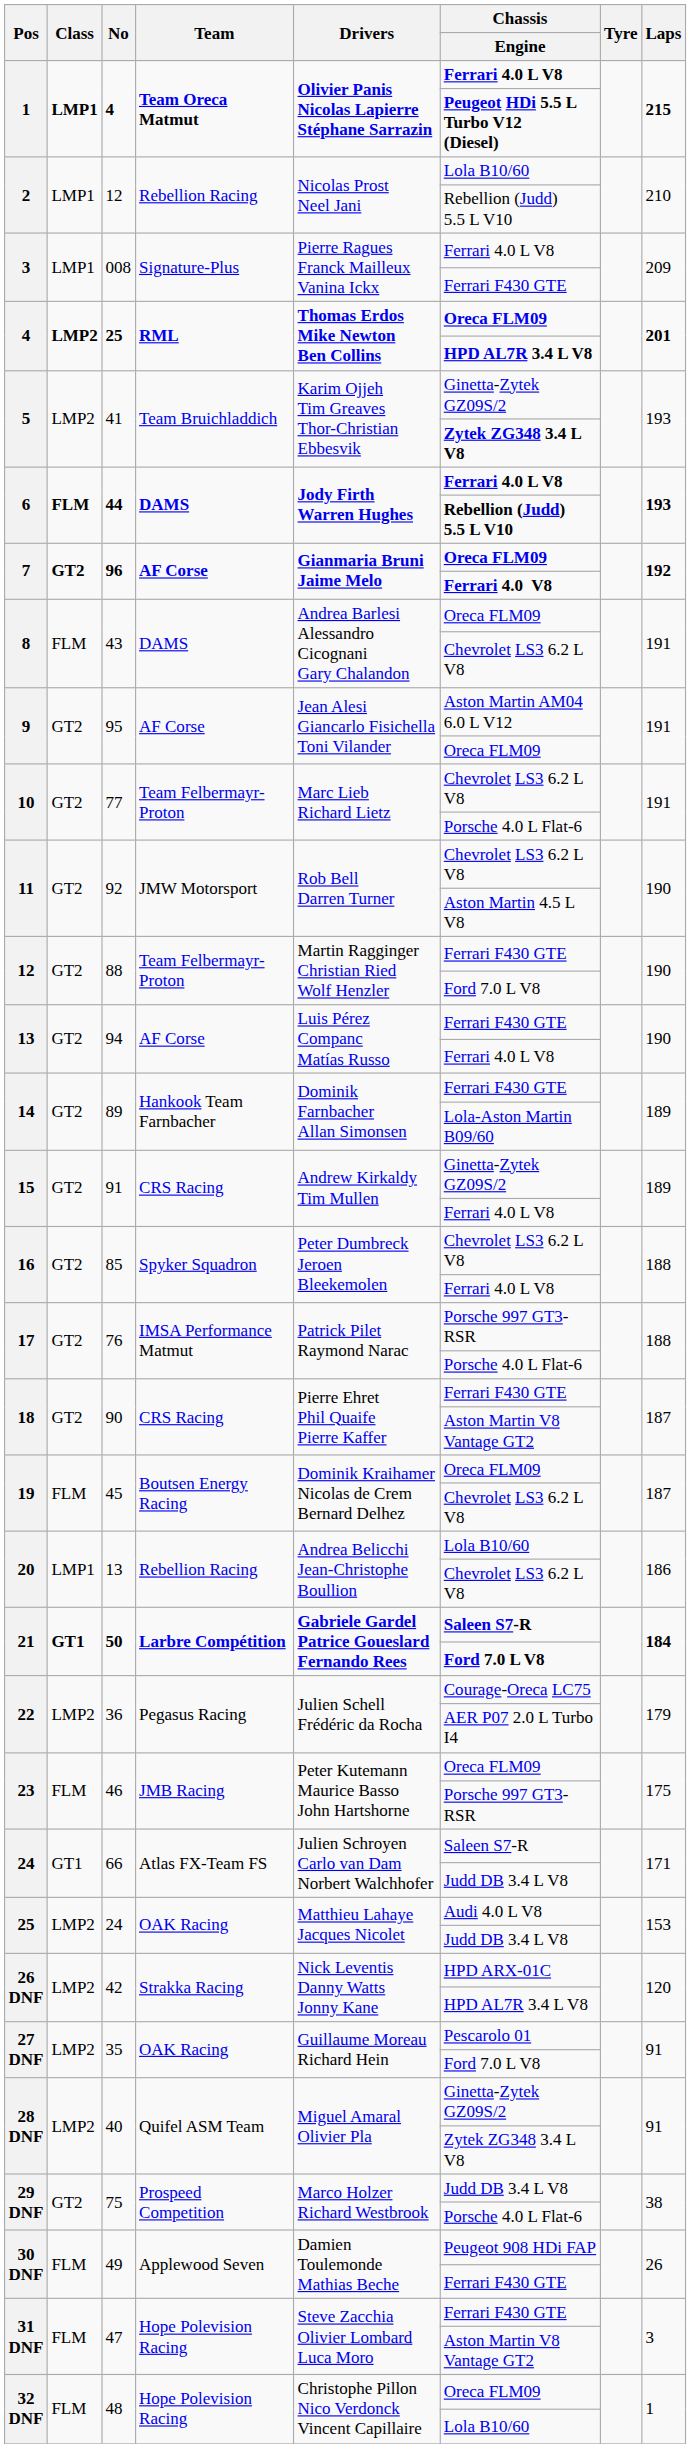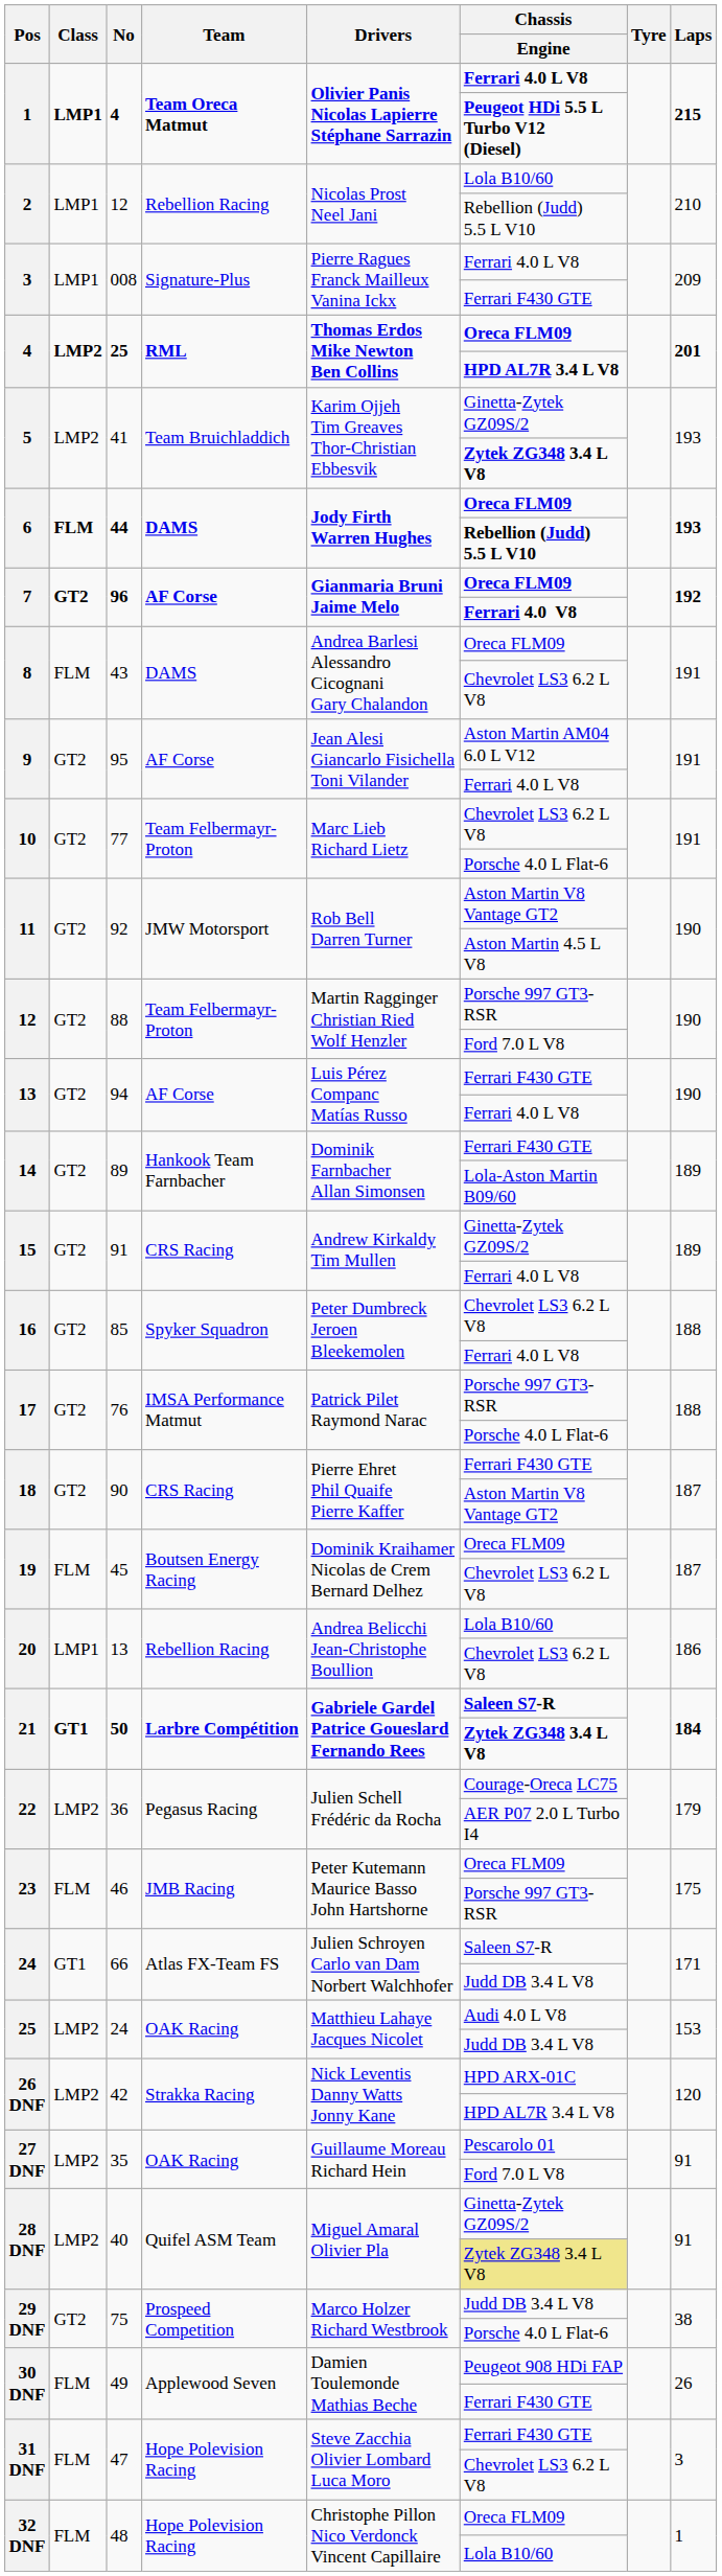row 13 | Chassis / Engine: Ferrari 4.0 L V8 -> Oreca FLM09
row 20 | Chassis / Engine: Oreca FLM09 -> Ferrari 4.0 L V8
row 23 | Chassis / Engine: Chevrolet LS3 6.2 L V8 -> Aston Martin V8 Vantage GT2
row 25 | Chassis / Engine: Ferrari F430 GTE -> Porsche 997 GT3-RSR
row 44 | Chassis / Engine: Ford 7.0 L V8 -> Zytek ZG348 3.4 L V8
row 58 | Chassis / Engine: no background -> khaki background
row 64 | Chassis / Engine: Aston Martin V8 Vantage GT2 -> Chevrolet LS3 6.2 L V8
